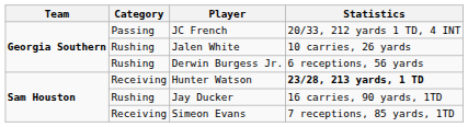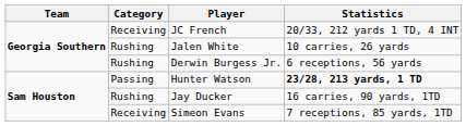JC French | Category: Passing -> Receiving
Hunter Watson | Category: Receiving -> Passing
